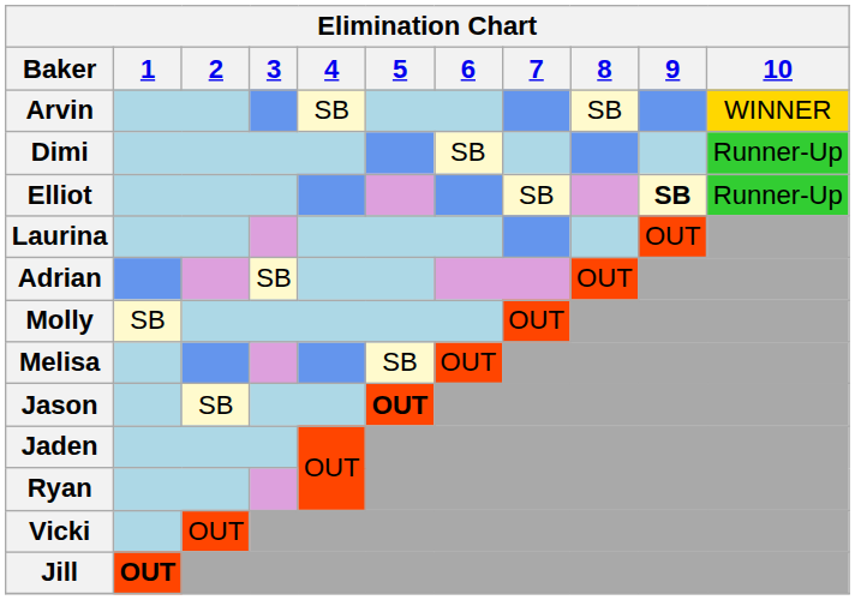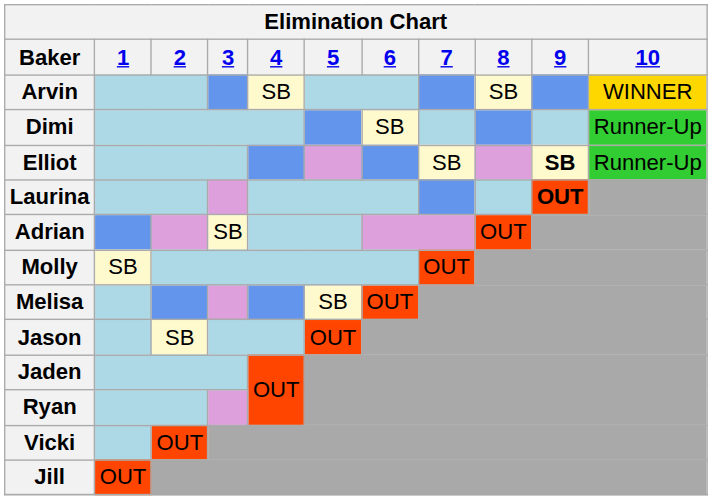Laurina | Elimination Chart / 9: normal -> bold
Jason | Elimination Chart / 5: bold -> normal
Jill | Elimination Chart / 1: bold -> normal
